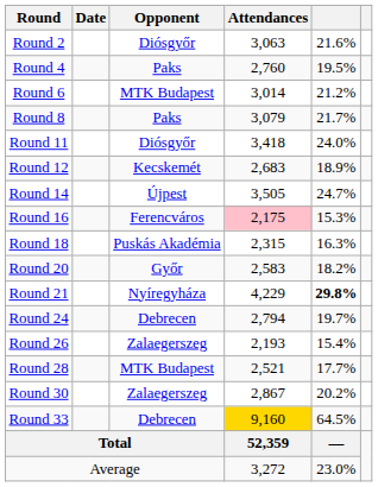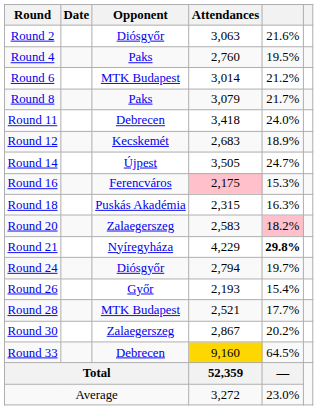Round 11 | Opponent: Diósgyőr -> Debrecen
Round 20 | Opponent: Győr -> Zalaegerszeg
Round 20 | column 5: no background -> pink background
Round 24 | Opponent: Debrecen -> Diósgyőr
Round 26 | Opponent: Zalaegerszeg -> Győr
